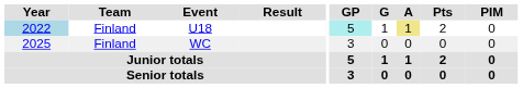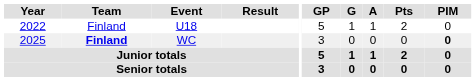U18 | Year: lightblue background -> no background
U18 | GP: paleturquoise background -> no background
U18 | A: khaki background -> no background
WC | Team: normal -> bold
WC | PIM: normal -> bold
